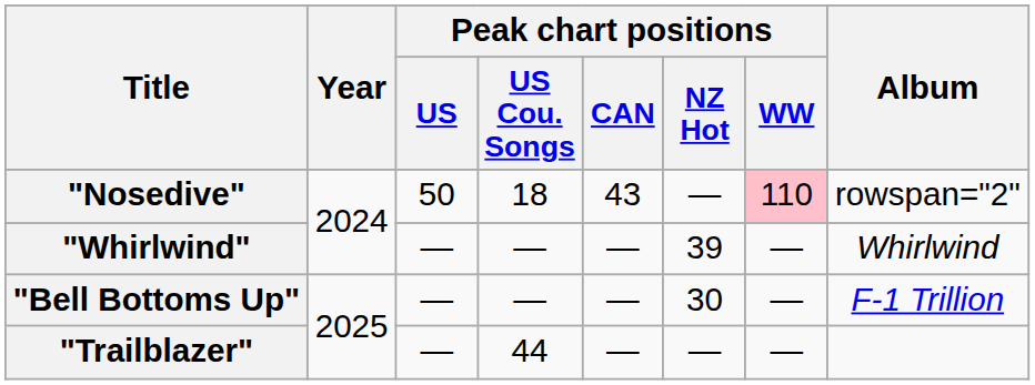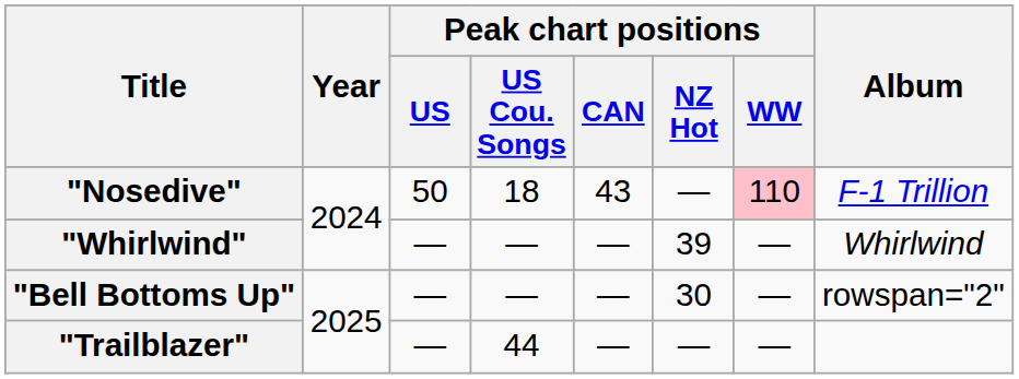"Nosedive" | Album: rowspan="2" -> F-1 Trillion
"Bell Bottoms Up" | Album: F-1 Trillion -> rowspan="2"
